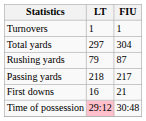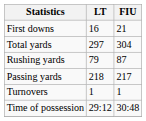rows swapped: First downs <-> Turnovers
Time of possession | LT: pink background -> no background
